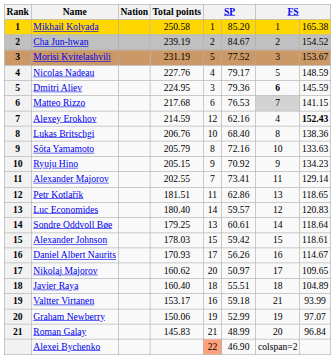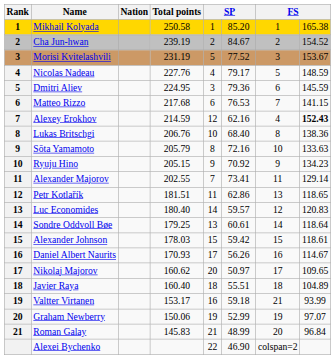Dmitri Aliev | column 7: bold -> normal
Matteo Rizzo | column 7: lightgrey background -> no background
Alexei Bychenko | column 5: lightsalmon background -> no background
